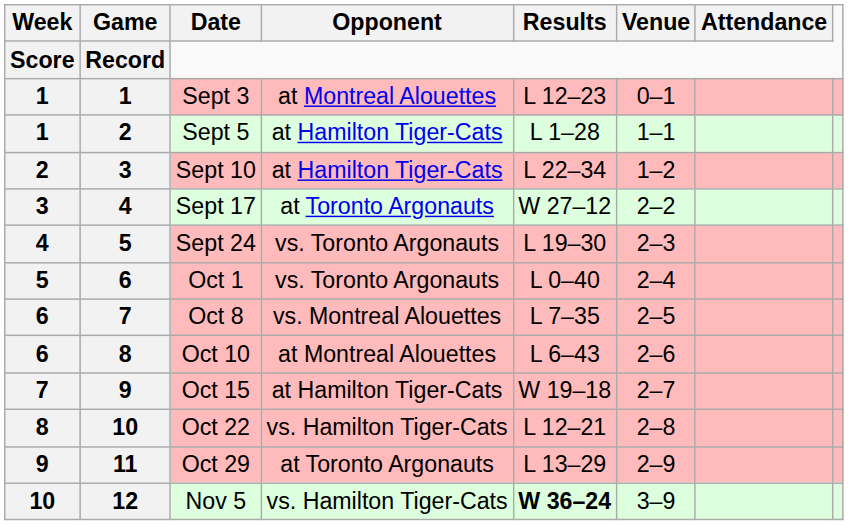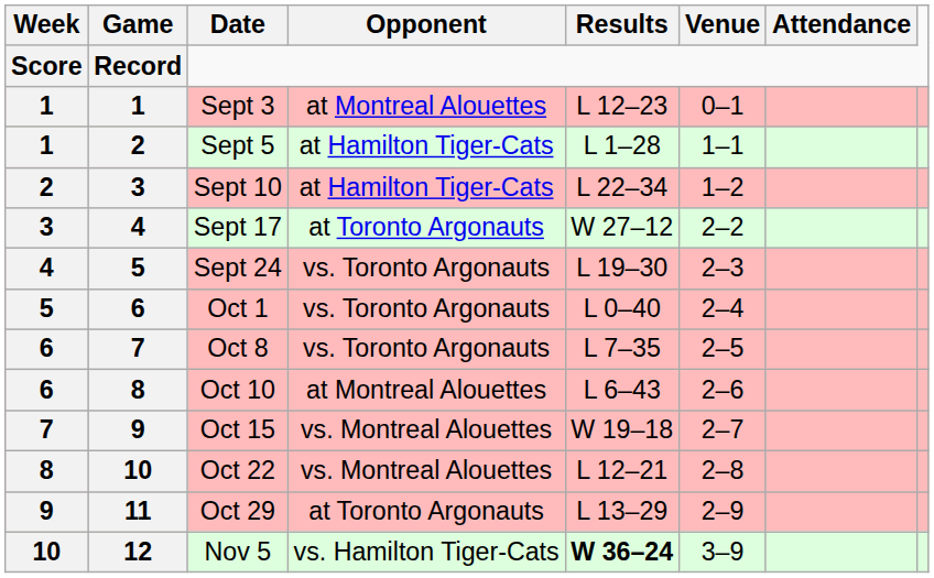Oct 8 | Opponent: vs. Montreal Alouettes -> vs. Toronto Argonauts
Oct 15 | Opponent: at Hamilton Tiger-Cats -> vs. Montreal Alouettes
Oct 22 | Opponent: vs. Hamilton Tiger-Cats -> vs. Montreal Alouettes
